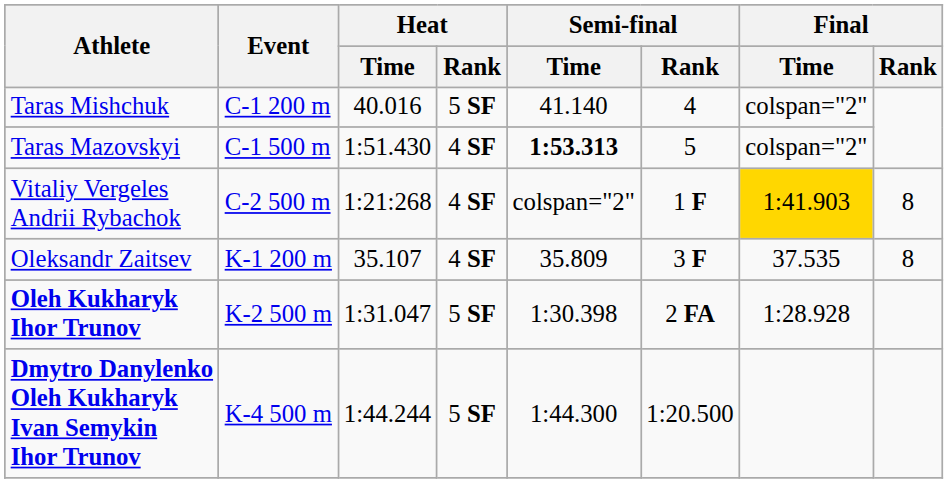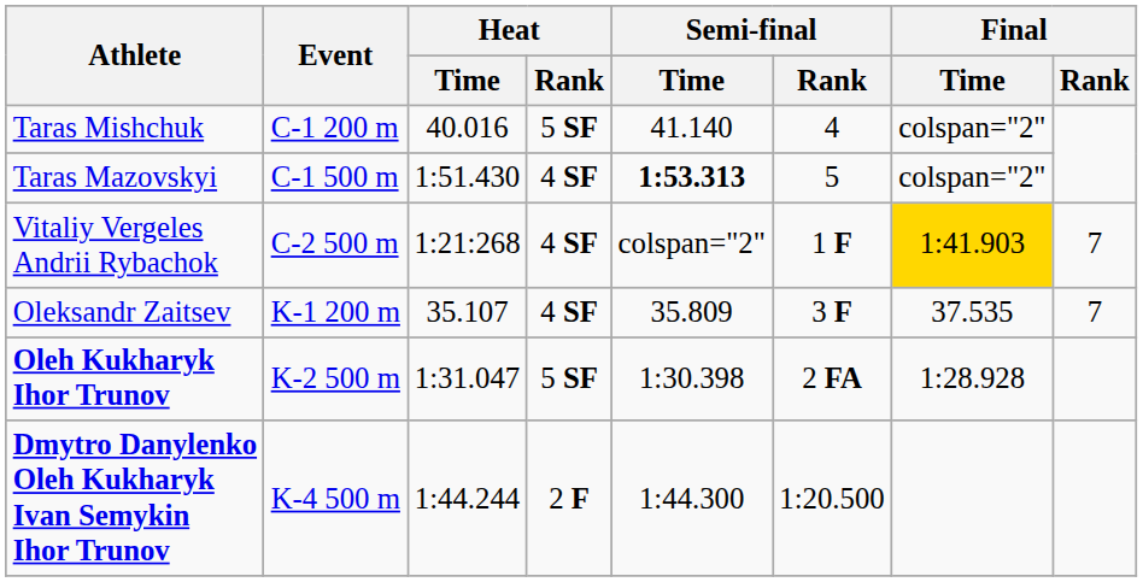Vitaliy Vergeles Andrii Rybachok | Final / Rank: 8 -> 7
Oleksandr Zaitsev | Final / Rank: 8 -> 7
Dmytro Danylenko Oleh Kukharyk Ivan Semykin Ihor Trunov | Heat / Rank: 5 SF -> 2 F
